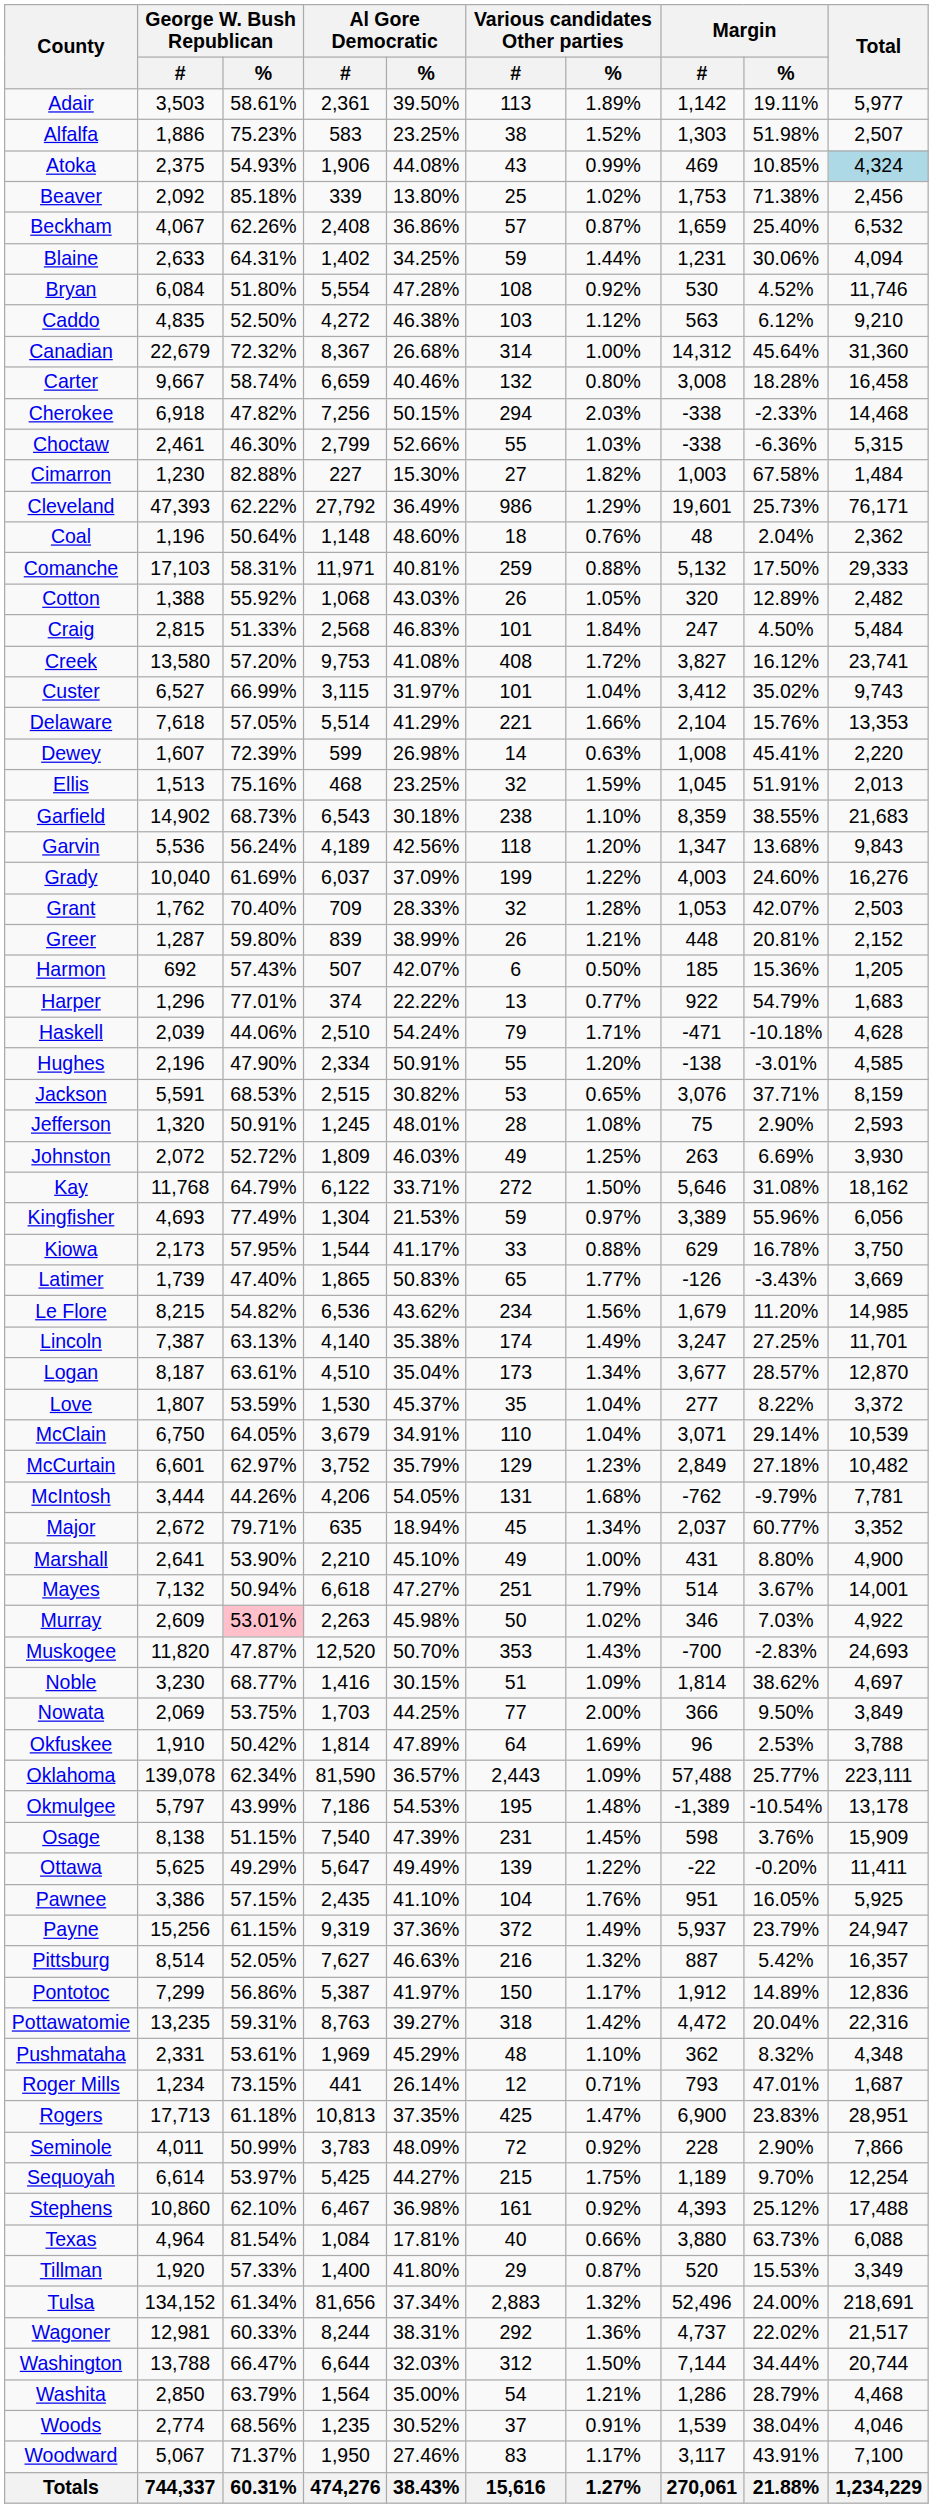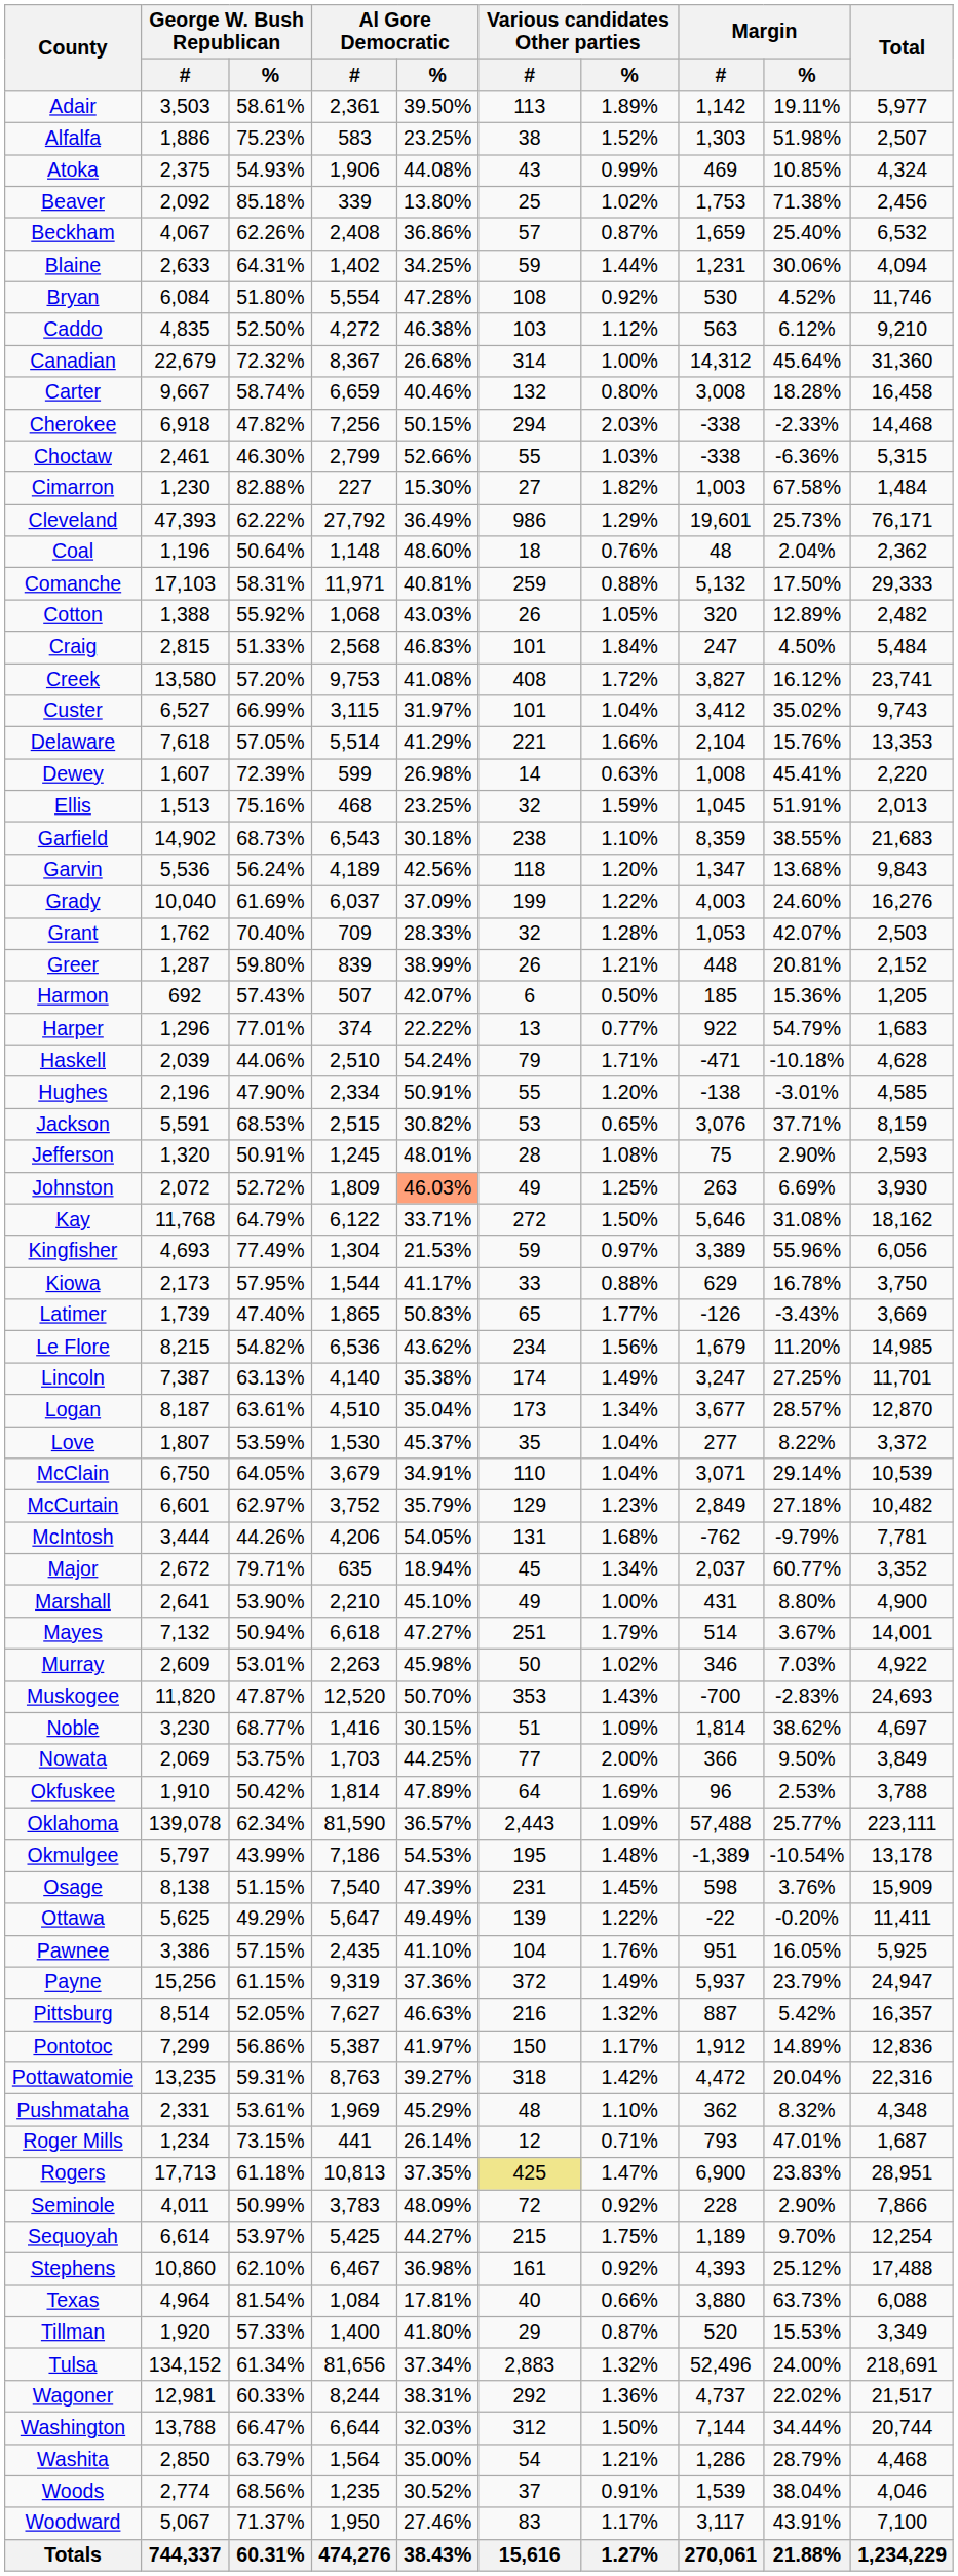Atoka | Total: lightblue background -> no background
Johnston | Al Gore Democratic / %: no background -> lightsalmon background
Murray | George W. Bush Republican / %: pink background -> no background
Rogers | Various candidates Other parties / #: no background -> khaki background
